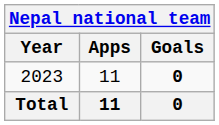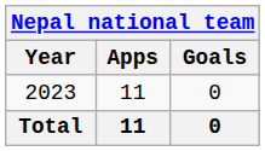2023 | Goals: bold -> normal
